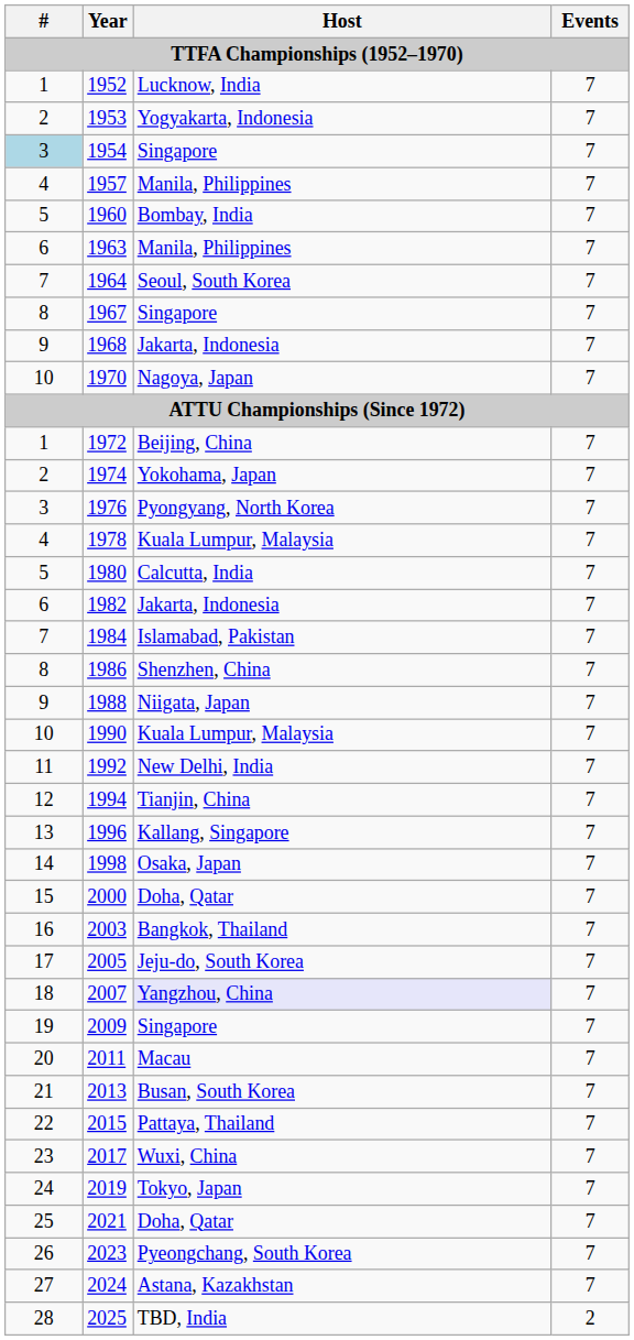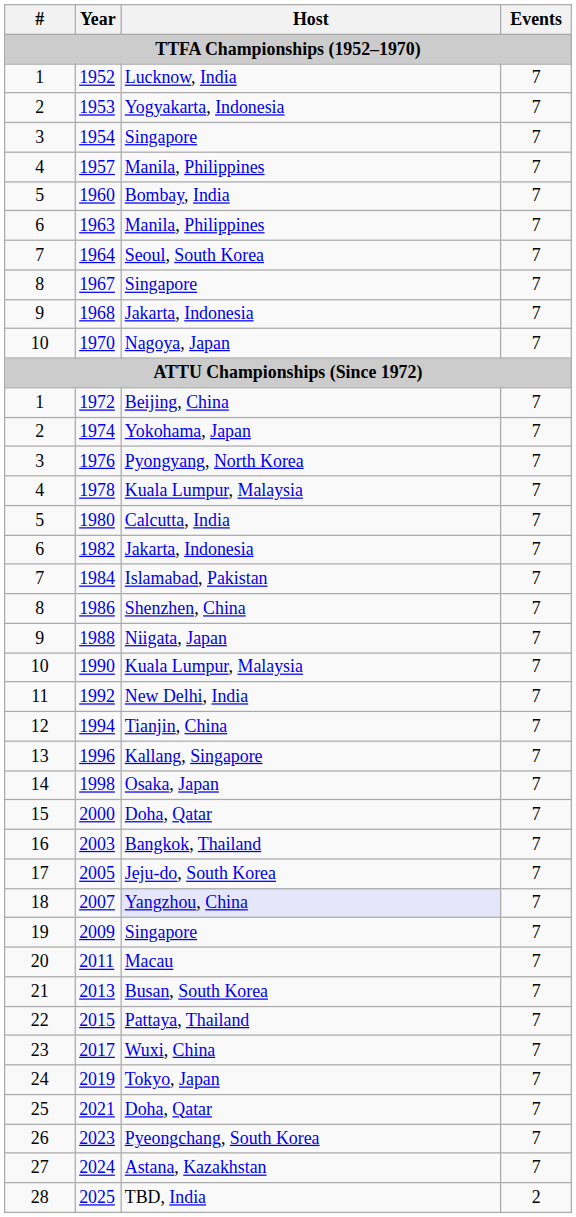1954 | #: lightblue background -> no background
